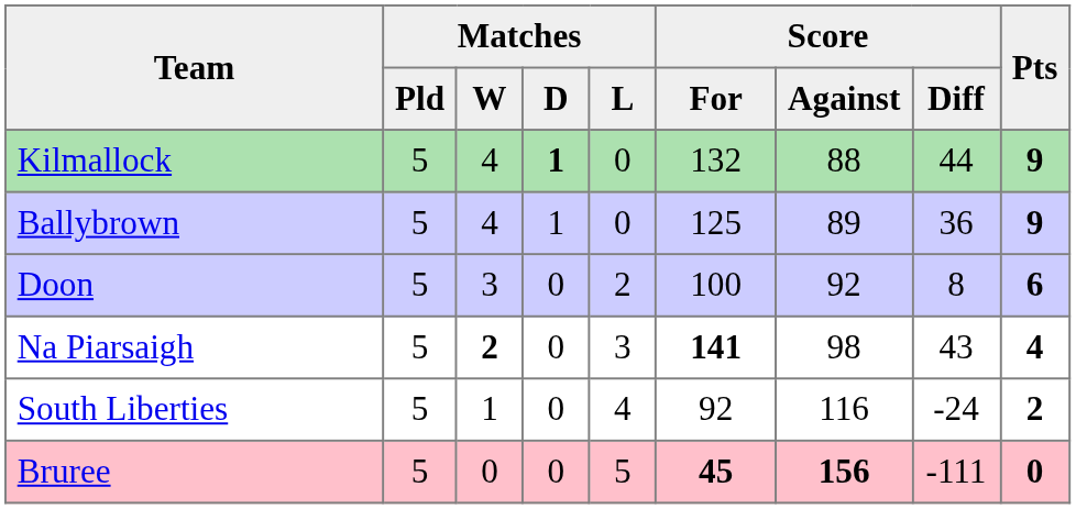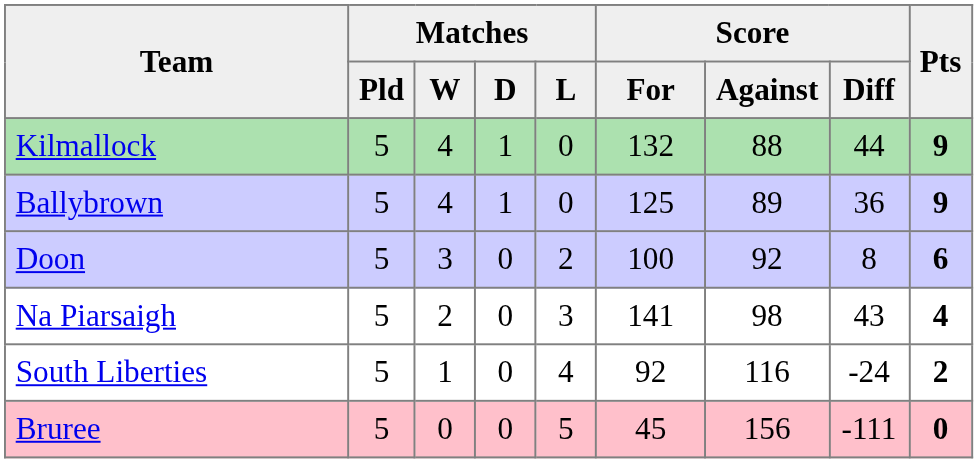Kilmallock | Matches / D: bold -> normal
Na Piarsaigh | Matches / W: bold -> normal
Na Piarsaigh | Score / For: bold -> normal
Bruree | Score / For: bold -> normal
Bruree | Score / Against: bold -> normal
